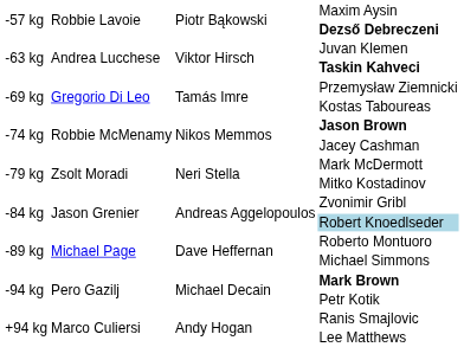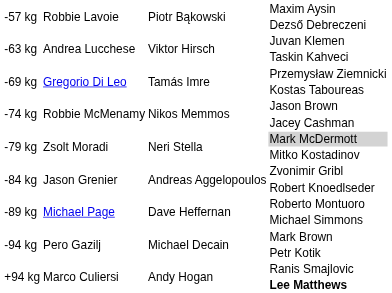Dezső Debreczeni | column 4: bold -> normal
Taskin Kahveci | column 4: bold -> normal
Jason Brown | column 4: bold -> normal
Mark McDermott | column 4: no background -> lightgrey background
Robert Knoedlseder | column 4: lightblue background -> no background
Mark Brown | column 4: bold -> normal
Lee Matthews | column 4: normal -> bold
